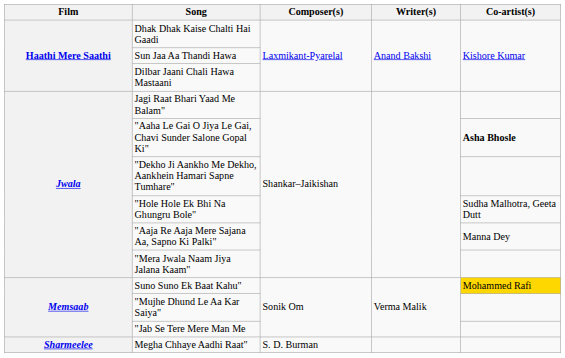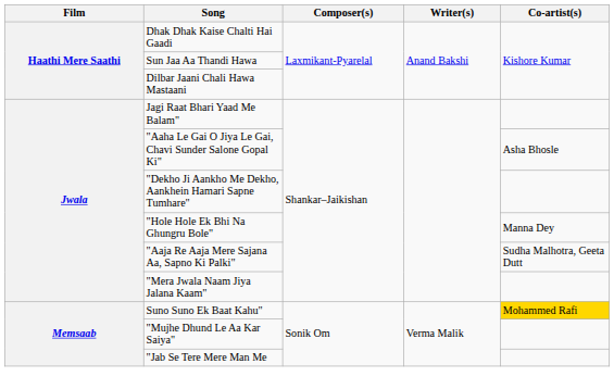"Aaha Le Gai O Jiya Le Gai, Chavi Sunder Salone Gopal Ki" | Co-artist(s): bold -> normal
"Hole Hole Ek Bhi Na Ghungru Bole" | Co-artist(s): Sudha Malhotra, Geeta Dutt -> Manna Dey
"Aaja Re Aaja Mere Sajana Aa, Sapno Ki Palki" | Co-artist(s): Manna Dey -> Sudha Malhotra, Geeta Dutt
- row: Sharmeelee | Megha Chhaye Aadhi Raat" | S. D. Burman
